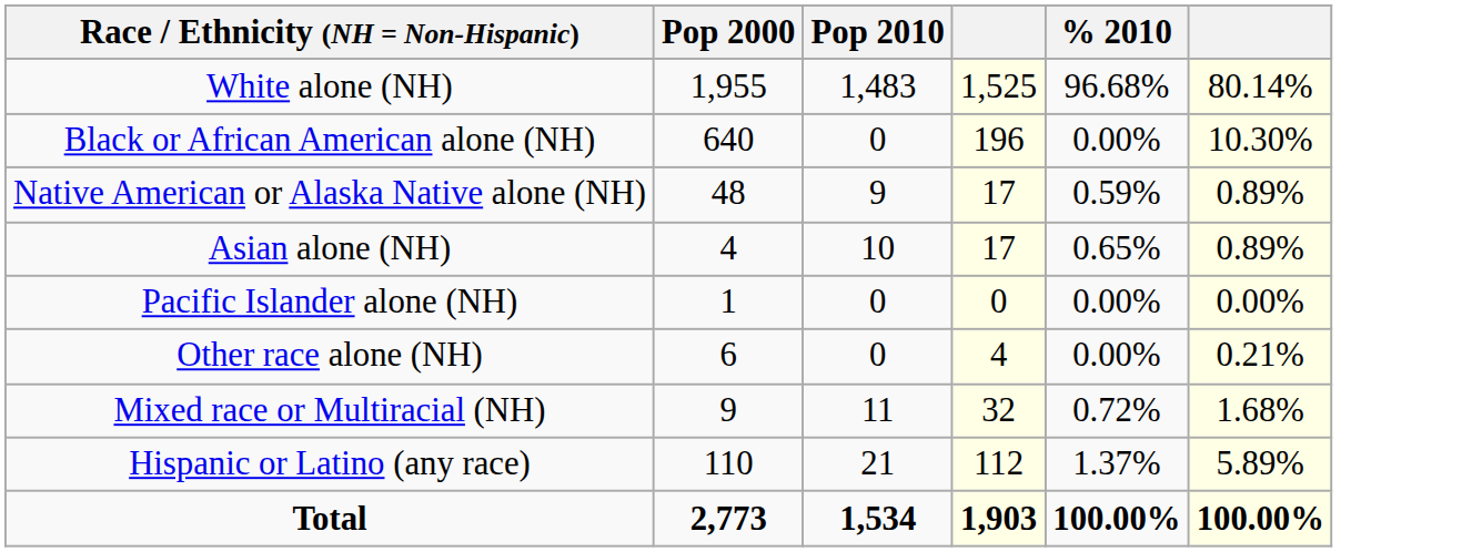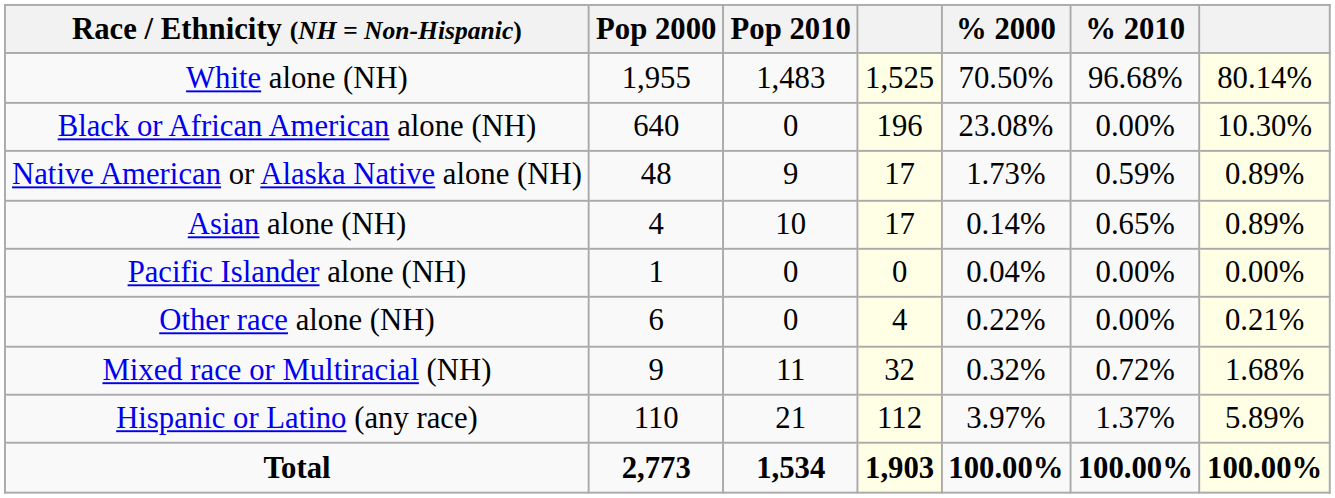+ column: % 2000 | 70.50% | 23.08% | 1.73% | 0.14% | 0.04% | 0.22% | 0.32% | 3.97% | 100.00%
